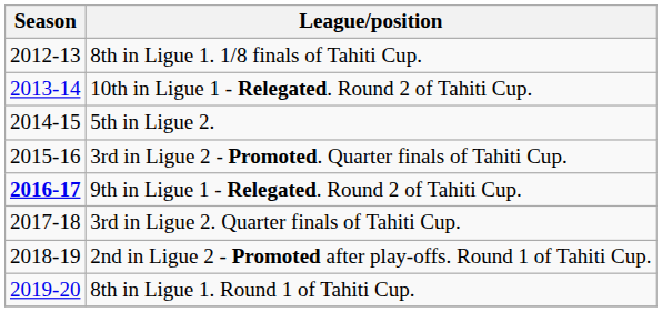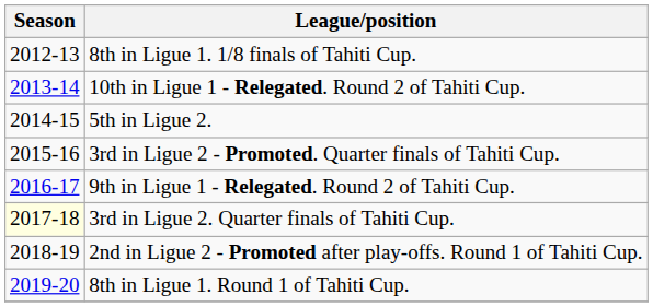9th in Ligue 1 - Relegated. Round 2 of Tahiti Cup. | Season: bold -> normal
3rd in Ligue 2. Quarter finals of Tahiti Cup. | Season: no background -> lightyellow background
